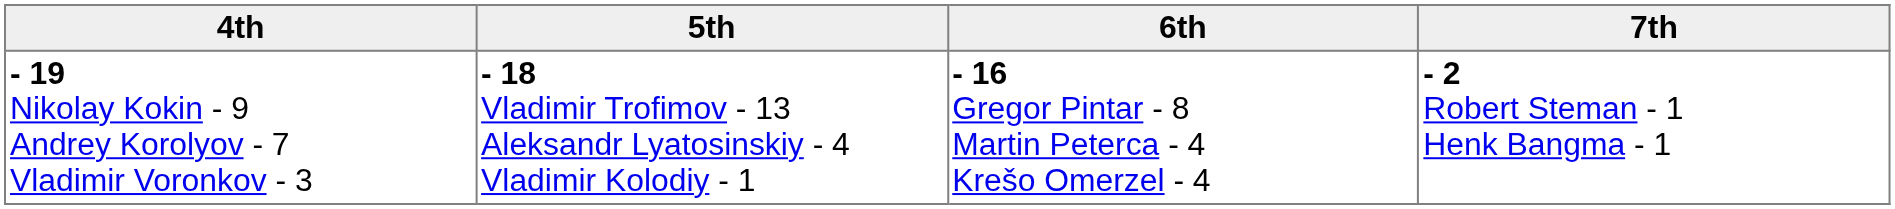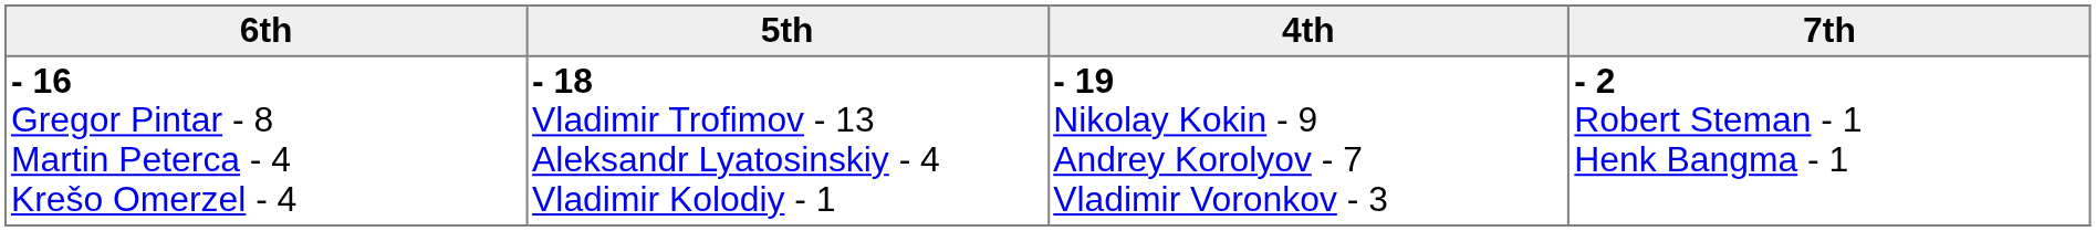columns swapped: 4th <-> 6th
